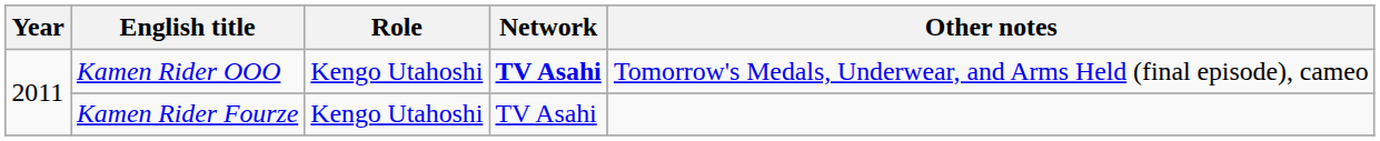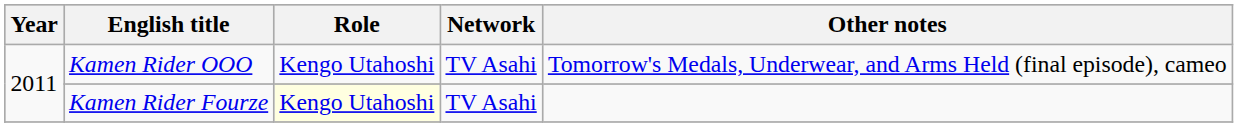Kamen Rider OOO | Network: bold -> normal
Kamen Rider Fourze | Role: no background -> lightyellow background
